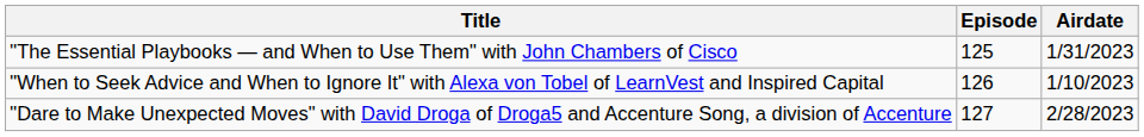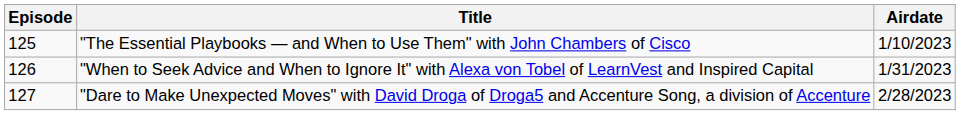columns swapped: Episode <-> Title
row 2 | Airdate: 1/31/2023 -> 1/10/2023
row 3 | Airdate: 1/10/2023 -> 1/31/2023
